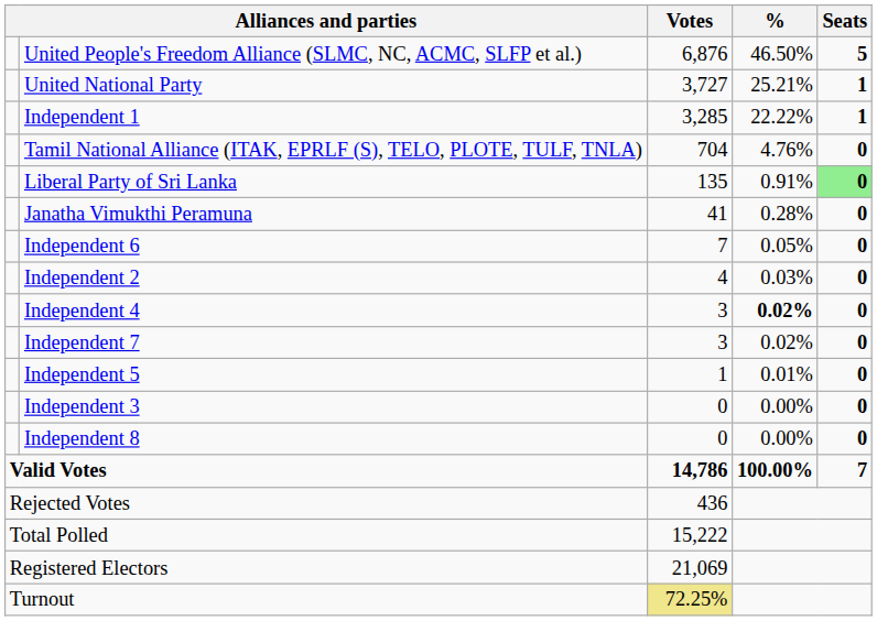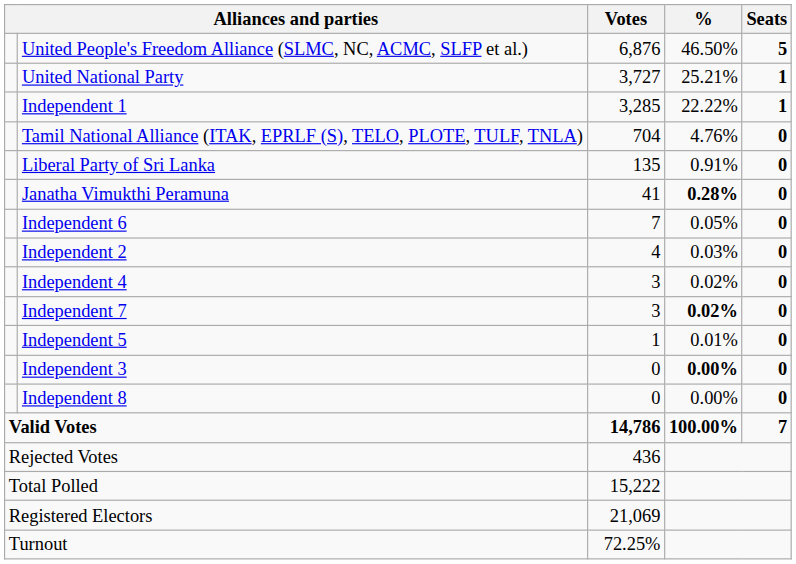Liberal Party of Sri Lanka | Seats: lightgreen background -> no background
Janatha Vimukthi Peramuna | %: normal -> bold
Independent 4 | %: bold -> normal
Independent 7 | %: normal -> bold
Independent 3 | %: normal -> bold
Turnout | Votes: khaki background -> no background
